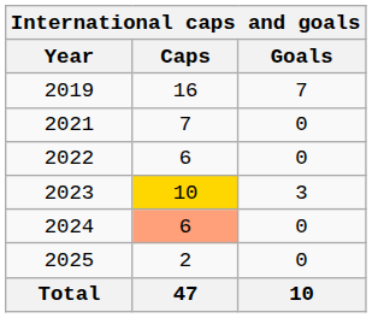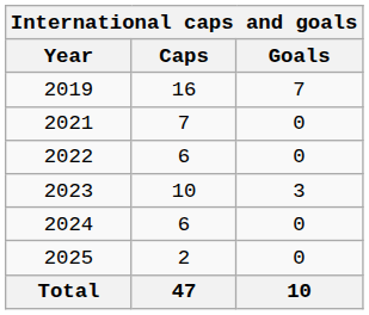2023 | Caps: gold background -> no background
2024 | Caps: lightsalmon background -> no background
